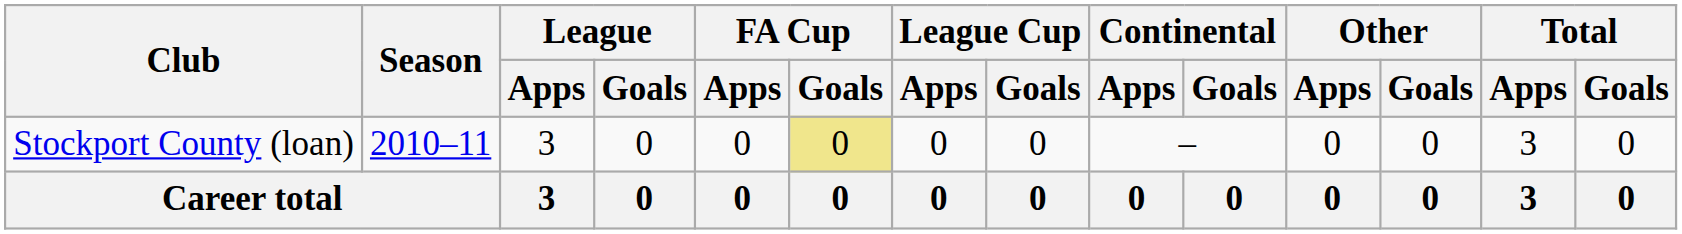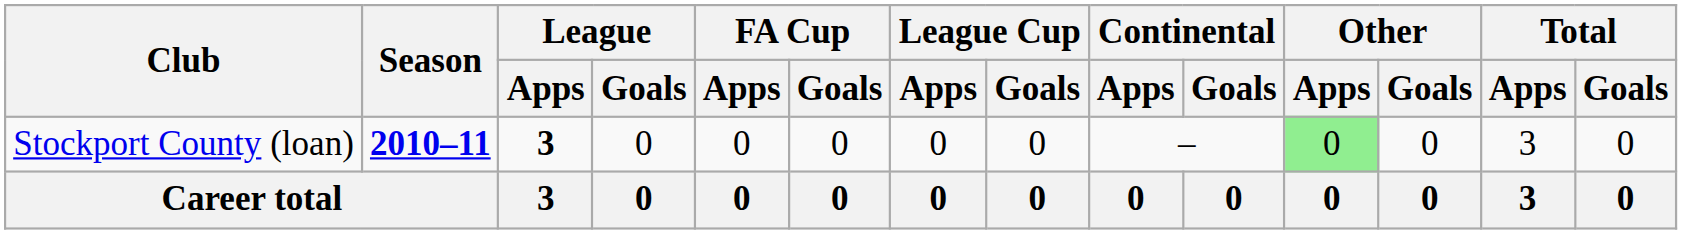Stockport County (loan) | Season: normal -> bold
Stockport County (loan) | League / Apps: normal -> bold
Stockport County (loan) | FA Cup / Goals: khaki background -> no background
Stockport County (loan) | Other / Apps: no background -> lightgreen background
